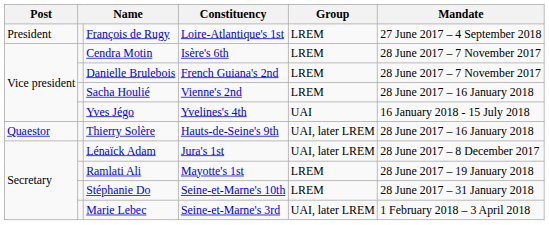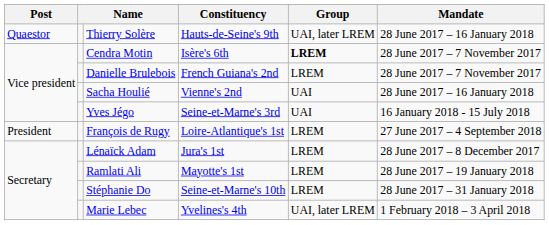rows swapped: François de Rugy <-> Thierry Solère
Cendra Motin | Group: normal -> bold
Sacha Houlié | Group: LREM -> UAI
Yves Jégo | Constituency: Yvelines's 4th -> Seine-et-Marne's 3rd
Lénaïck Adam | Group: UAI, later LREM -> LREM
Marie Lebec | Constituency: Seine-et-Marne's 3rd -> Yvelines's 4th
